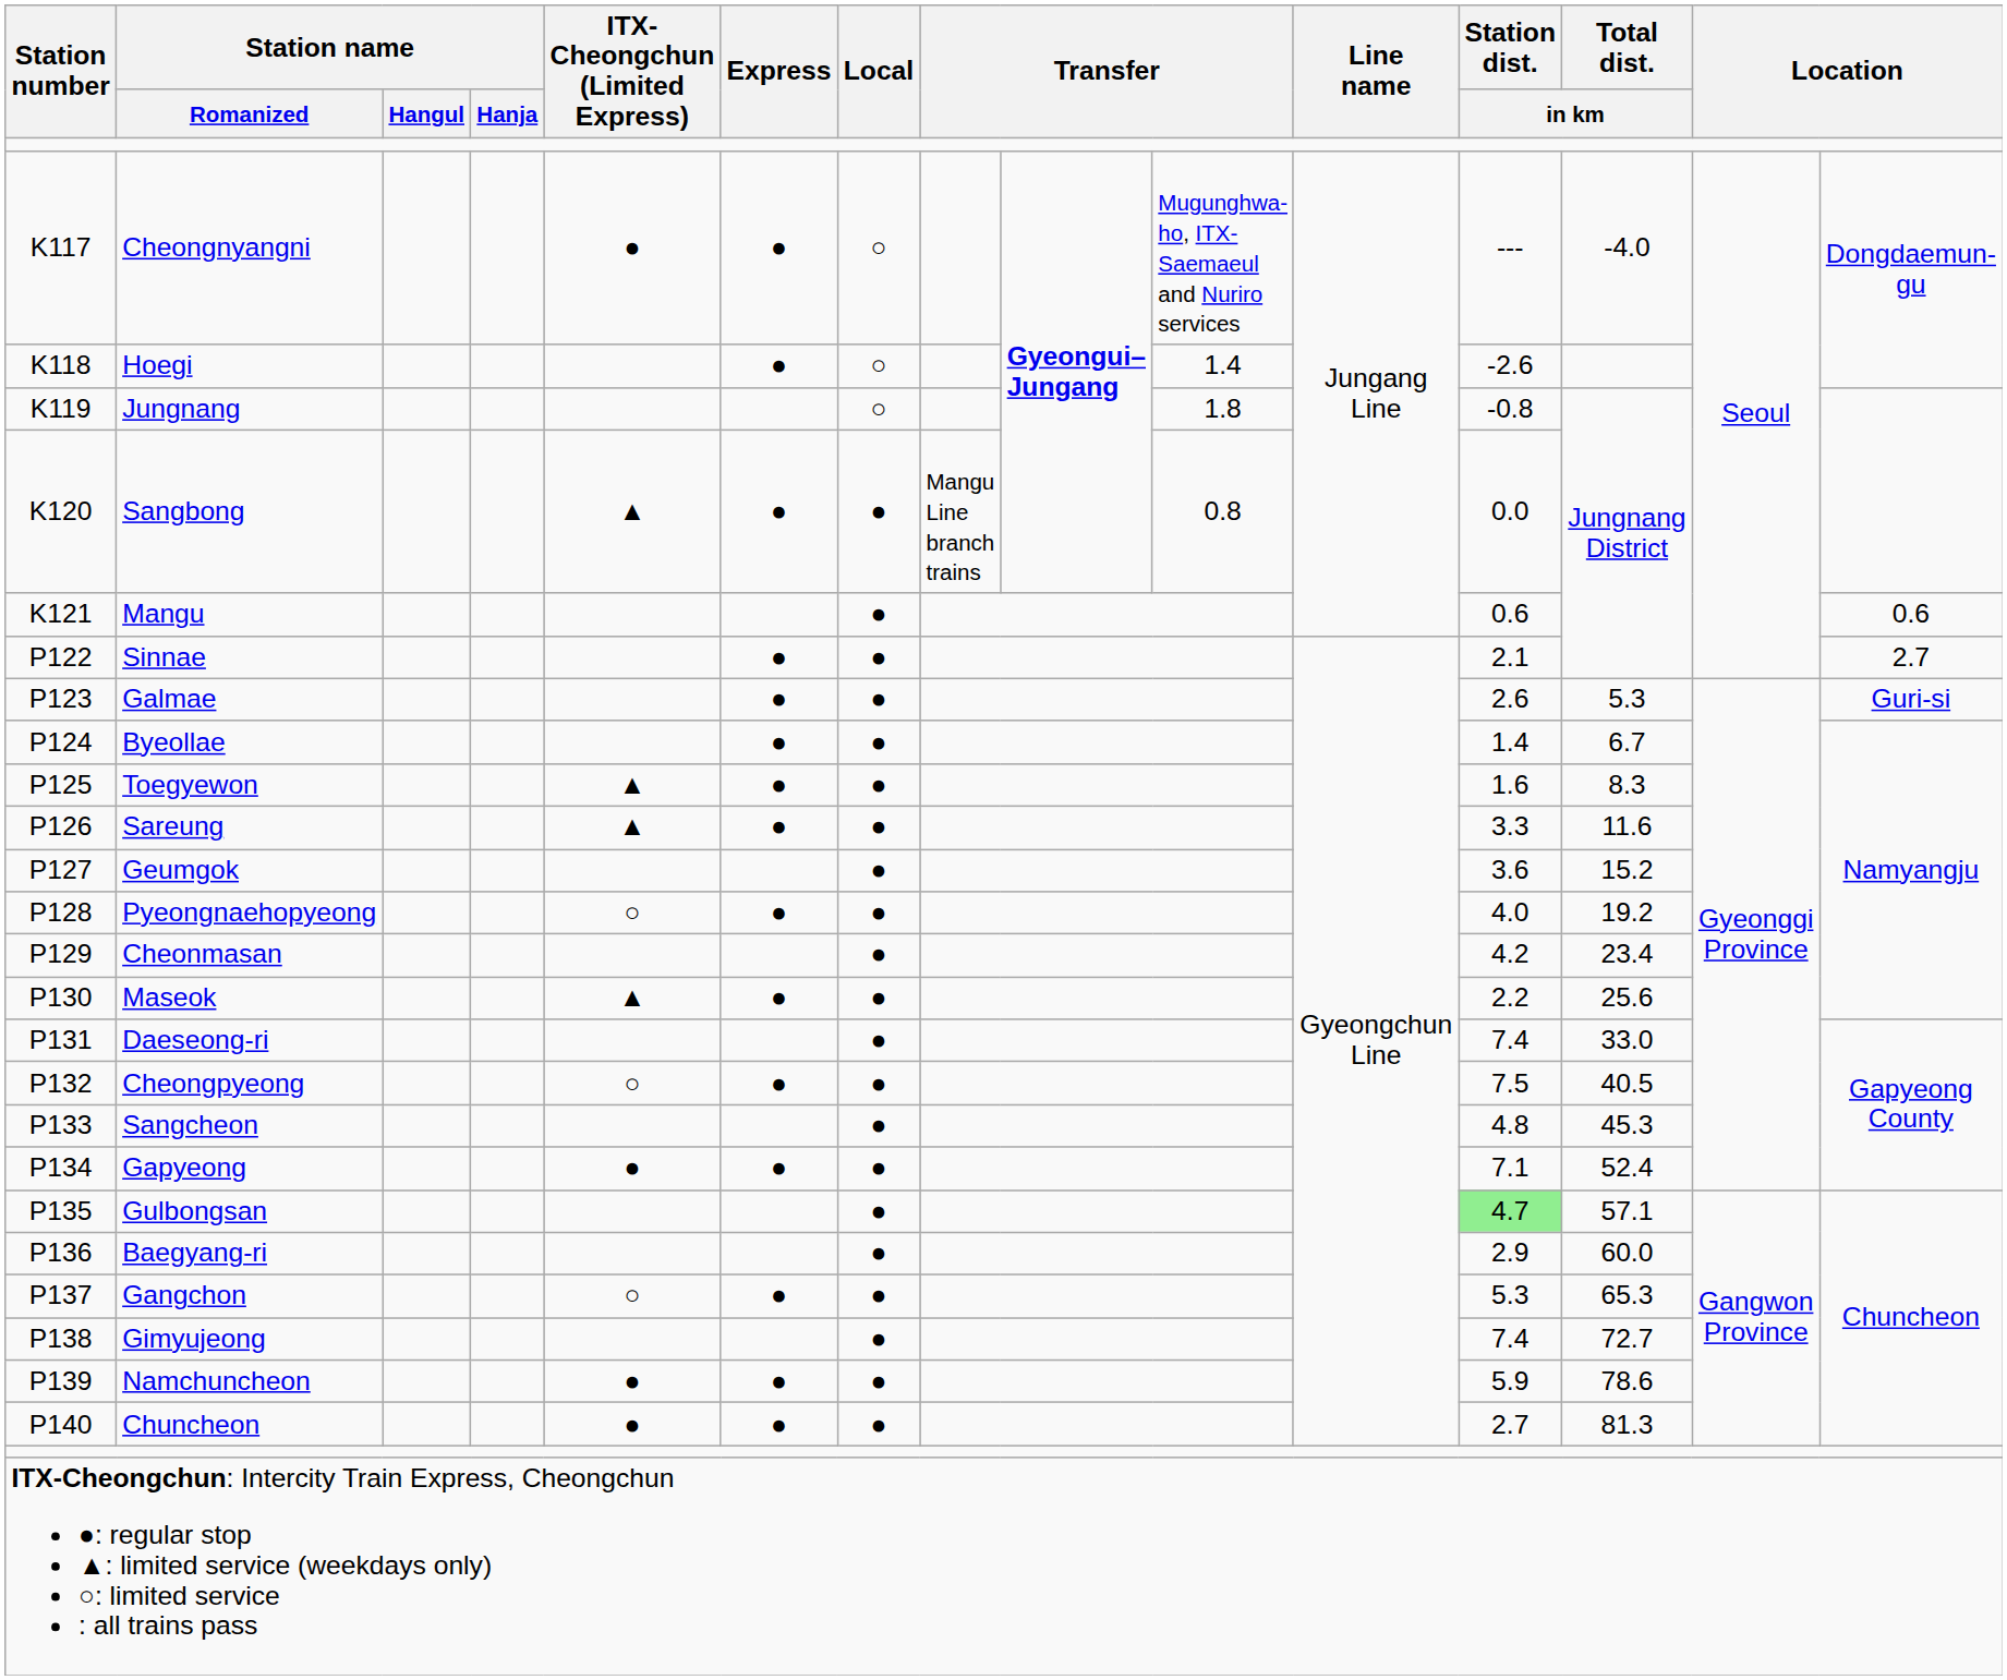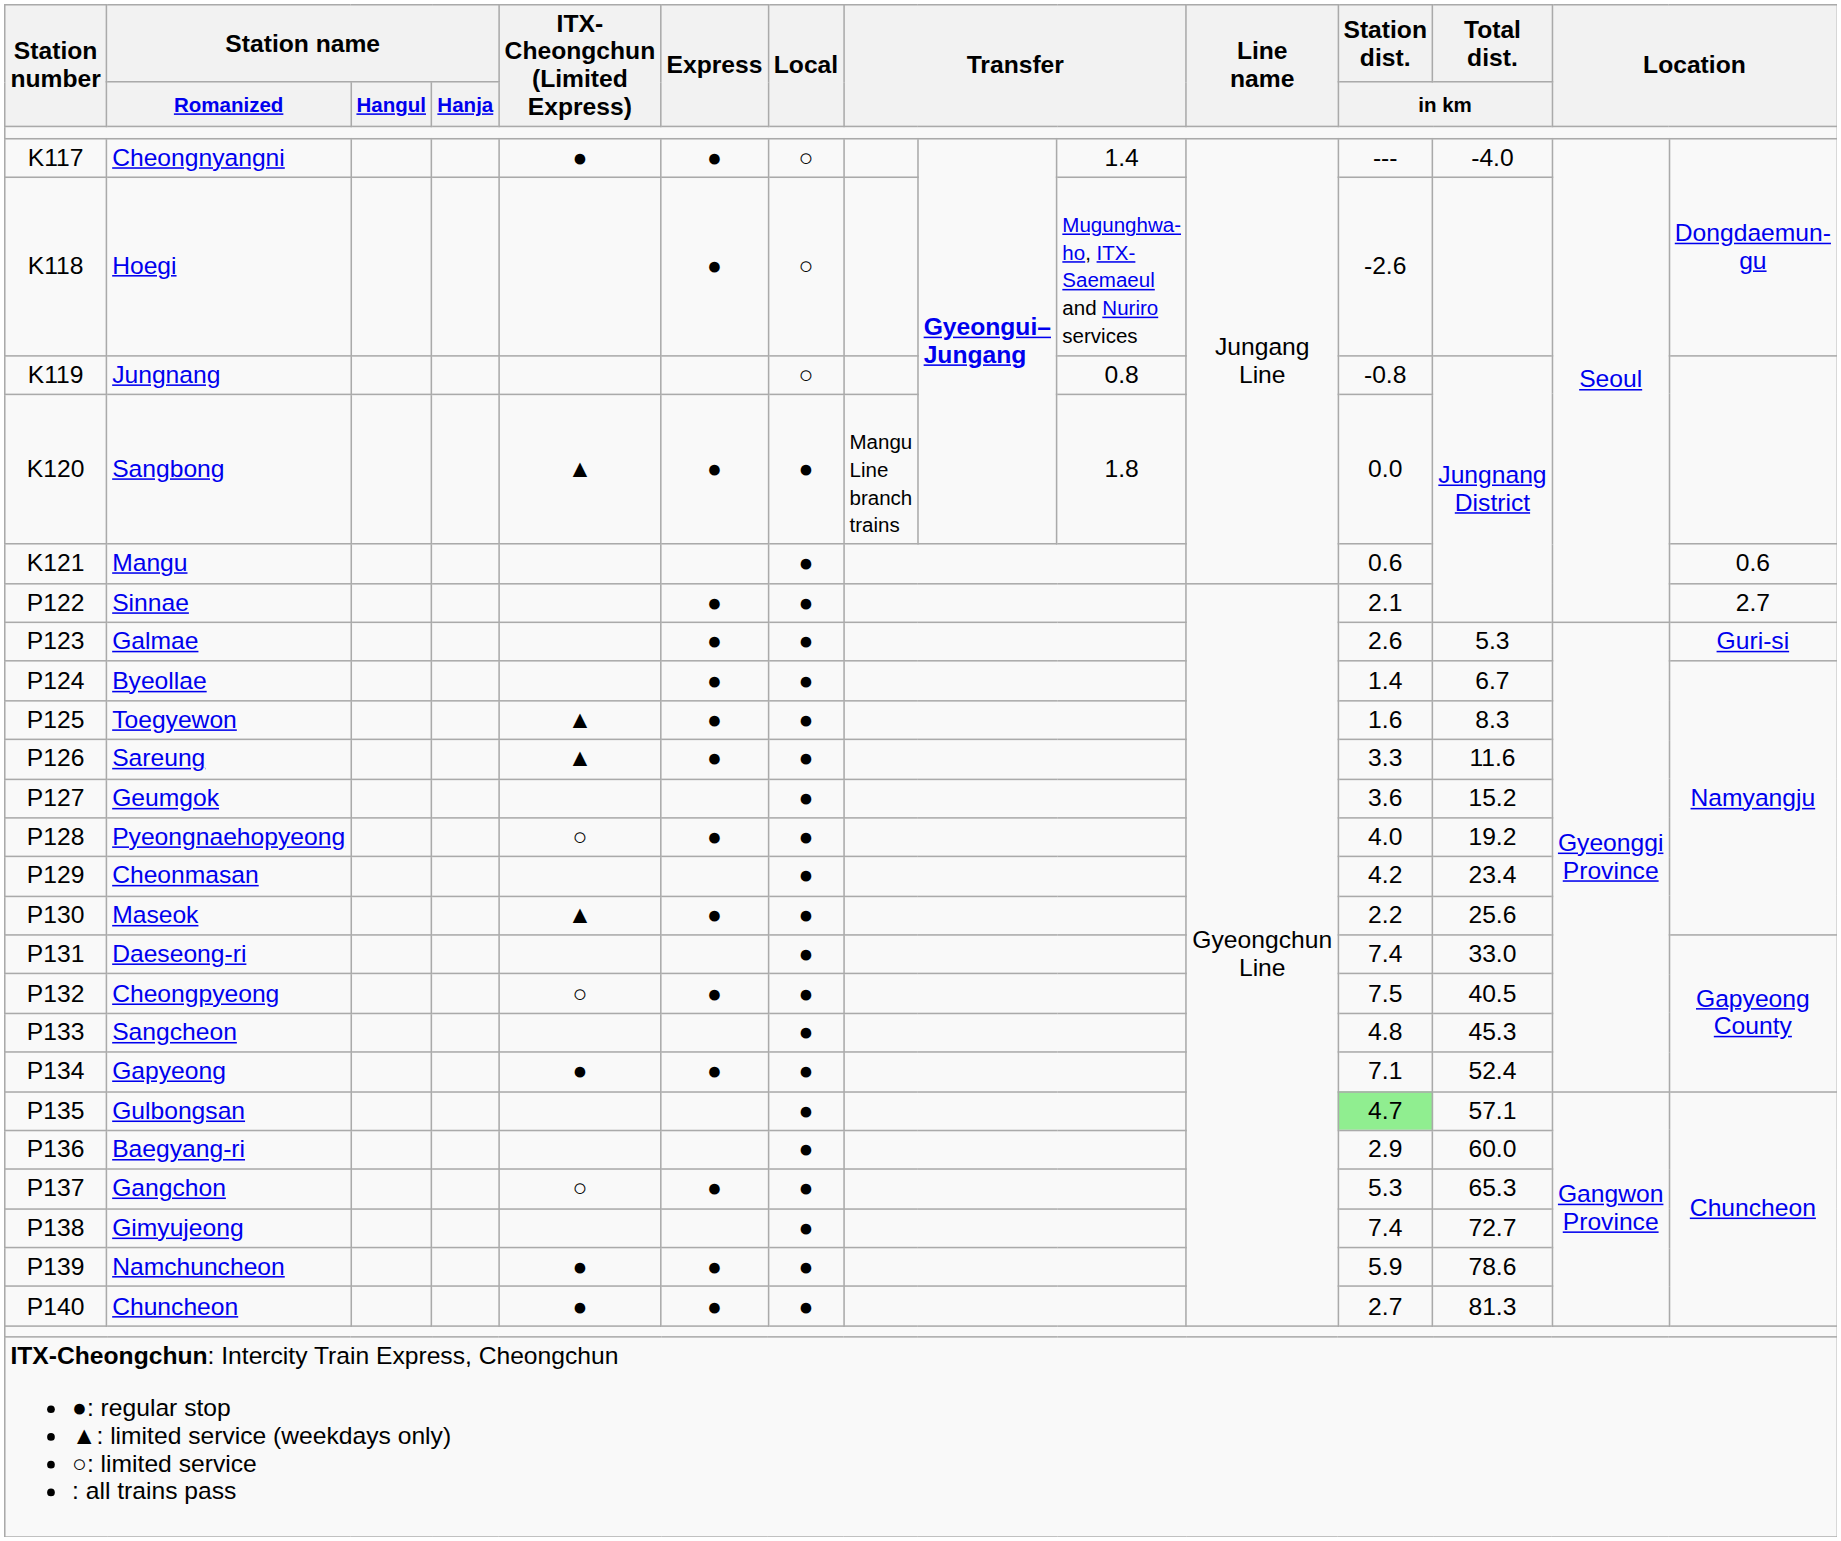Cheongnyangni | column 10: Mugunghwa-ho, ITX-Saemaeul and Nuriro services -> 1.4
Hoegi | column 10: 1.4 -> Mugunghwa-ho, ITX-Saemaeul and Nuriro services
Jungnang | column 10: 1.8 -> 0.8
Sangbong | column 10: 0.8 -> 1.8
